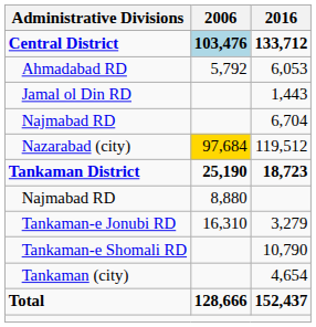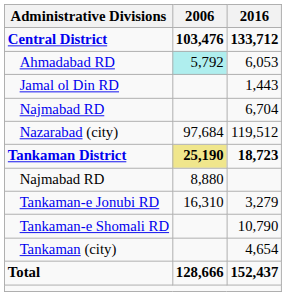Central District | 2006: lightblue background -> no background
Ahmadabad RD | 2006: no background -> paleturquoise background
Nazarabad (city) | 2006: gold background -> no background
Tankaman District | 2006: no background -> khaki background
